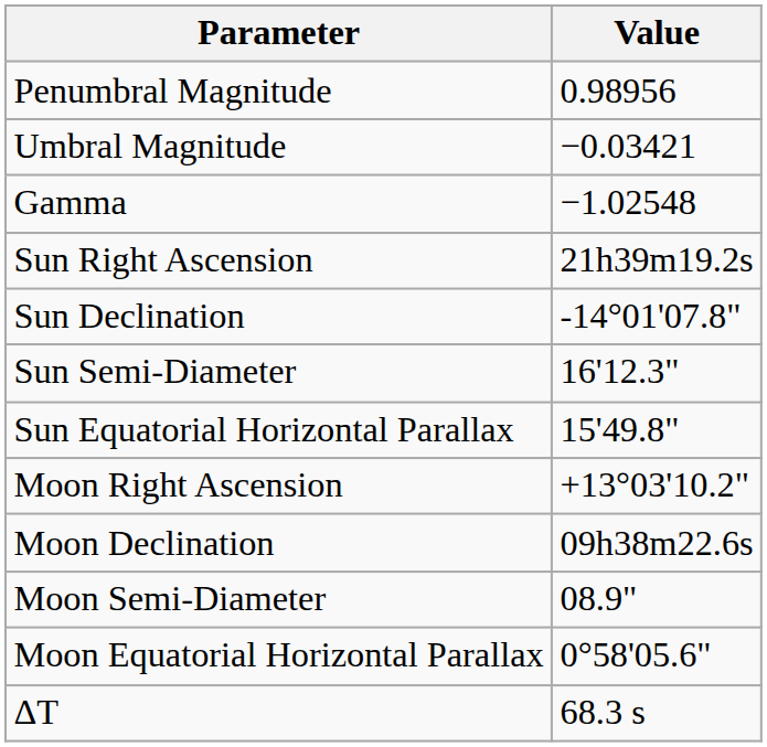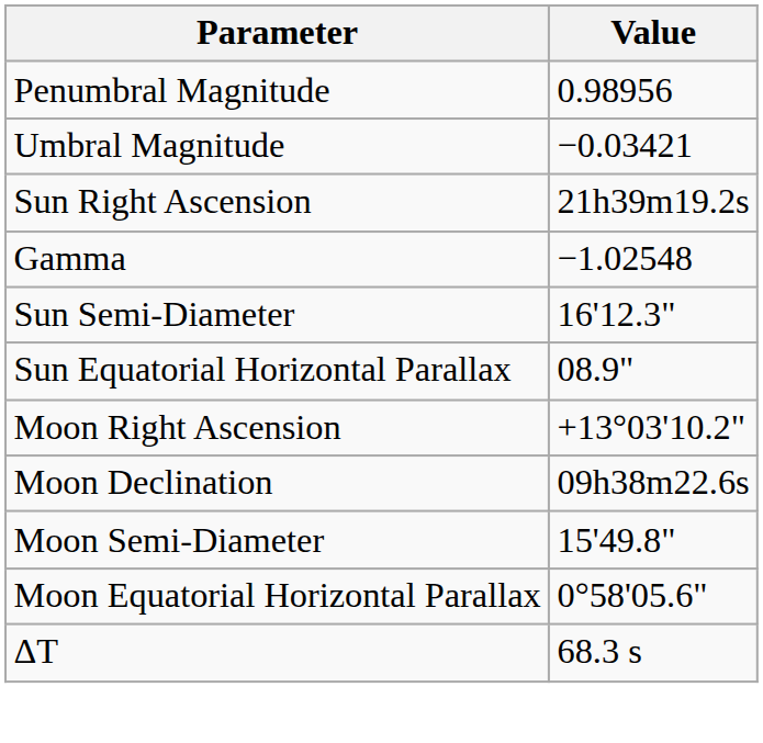rows swapped: Gamma <-> Sun Right Ascension
- row: Sun Declination | -14°01'07.8"
Sun Equatorial Horizontal Parallax | Value: 15'49.8" -> 08.9"
Moon Semi-Diameter | Value: 08.9" -> 15'49.8"
